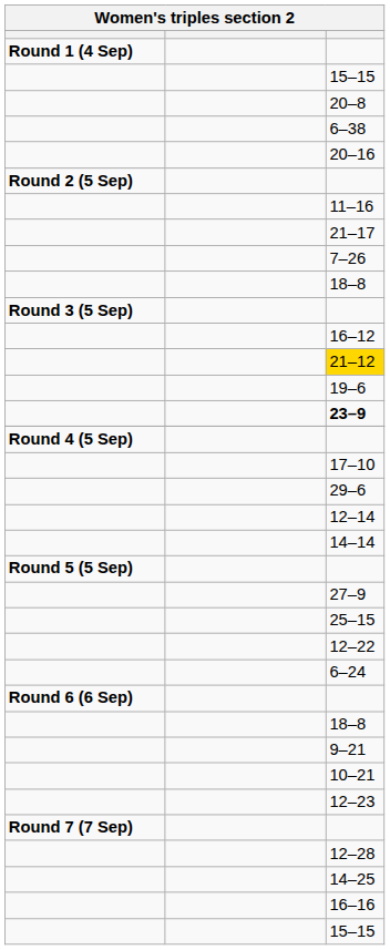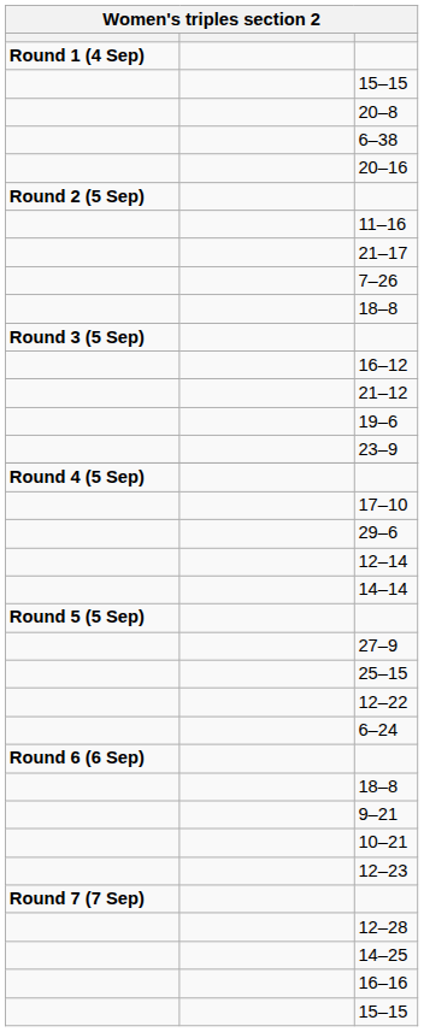21–12 | column 3: gold background -> no background
23–9 | column 3: bold -> normal
